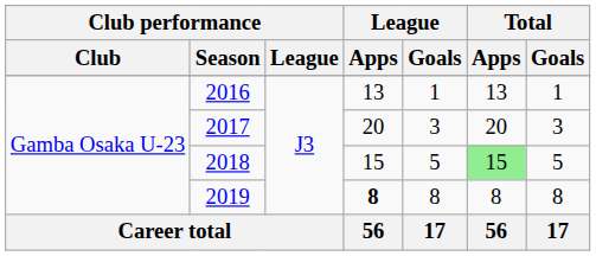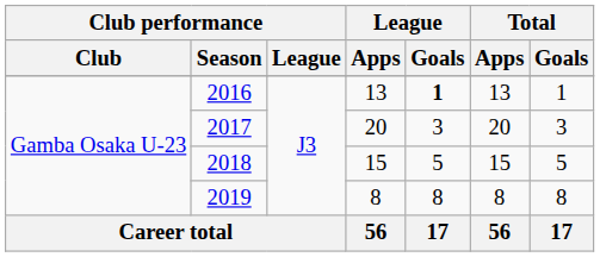2016 | League / Goals: normal -> bold
2018 | Total / Apps: lightgreen background -> no background
2019 | League / Apps: bold -> normal
